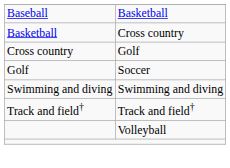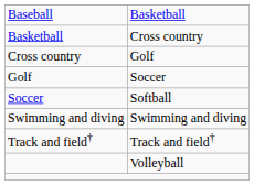+ row: Soccer | Softball
